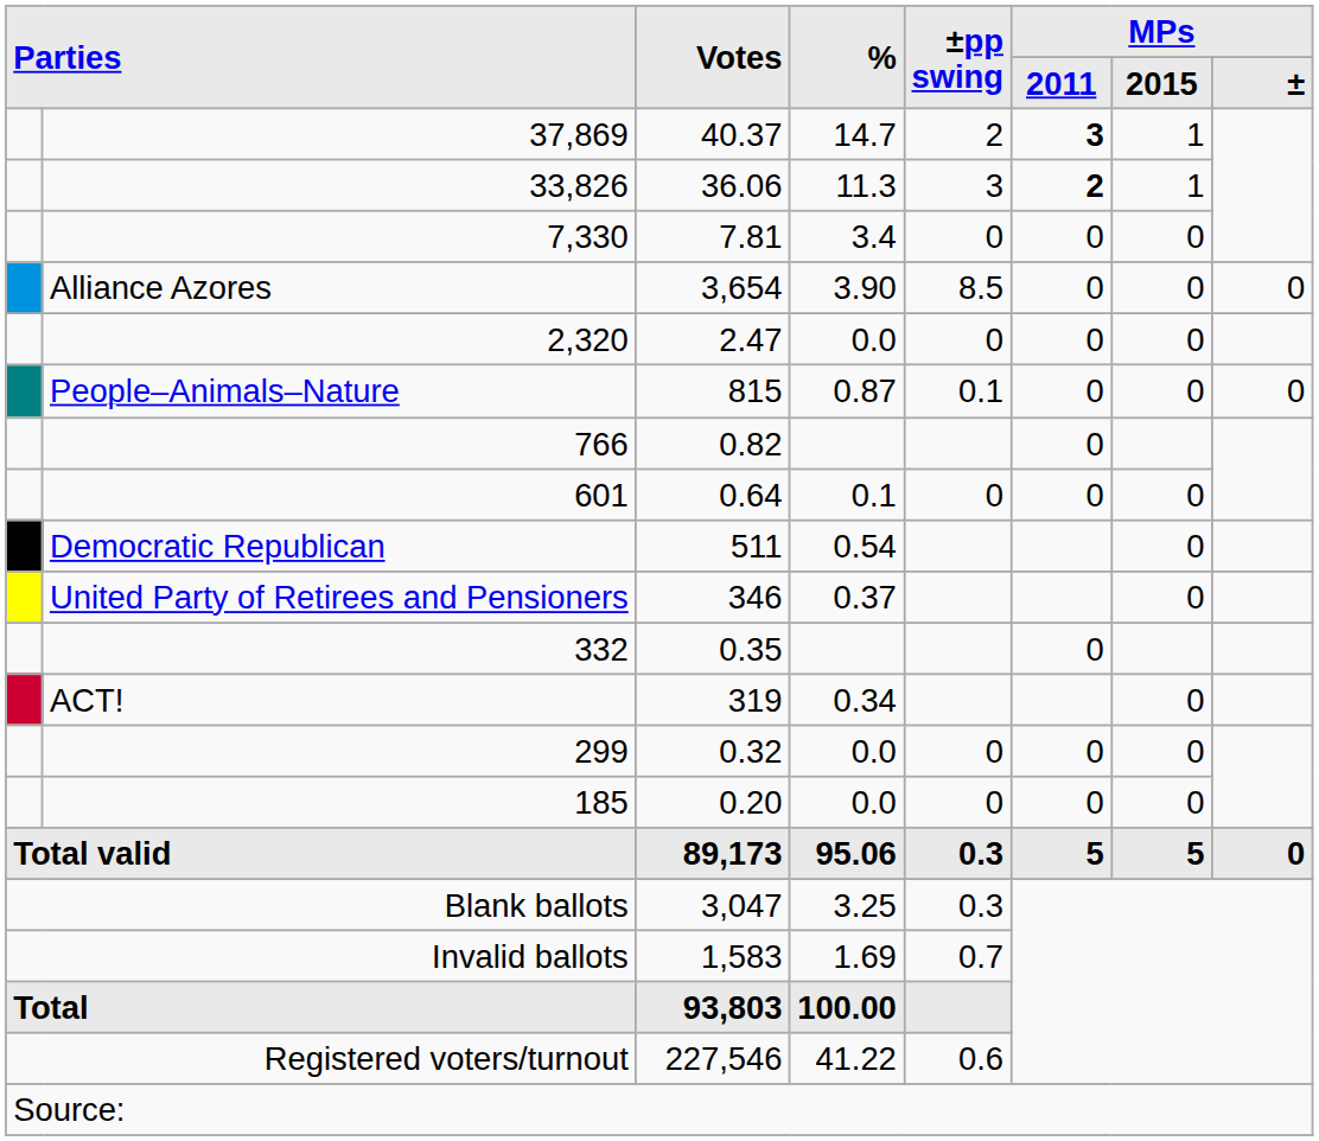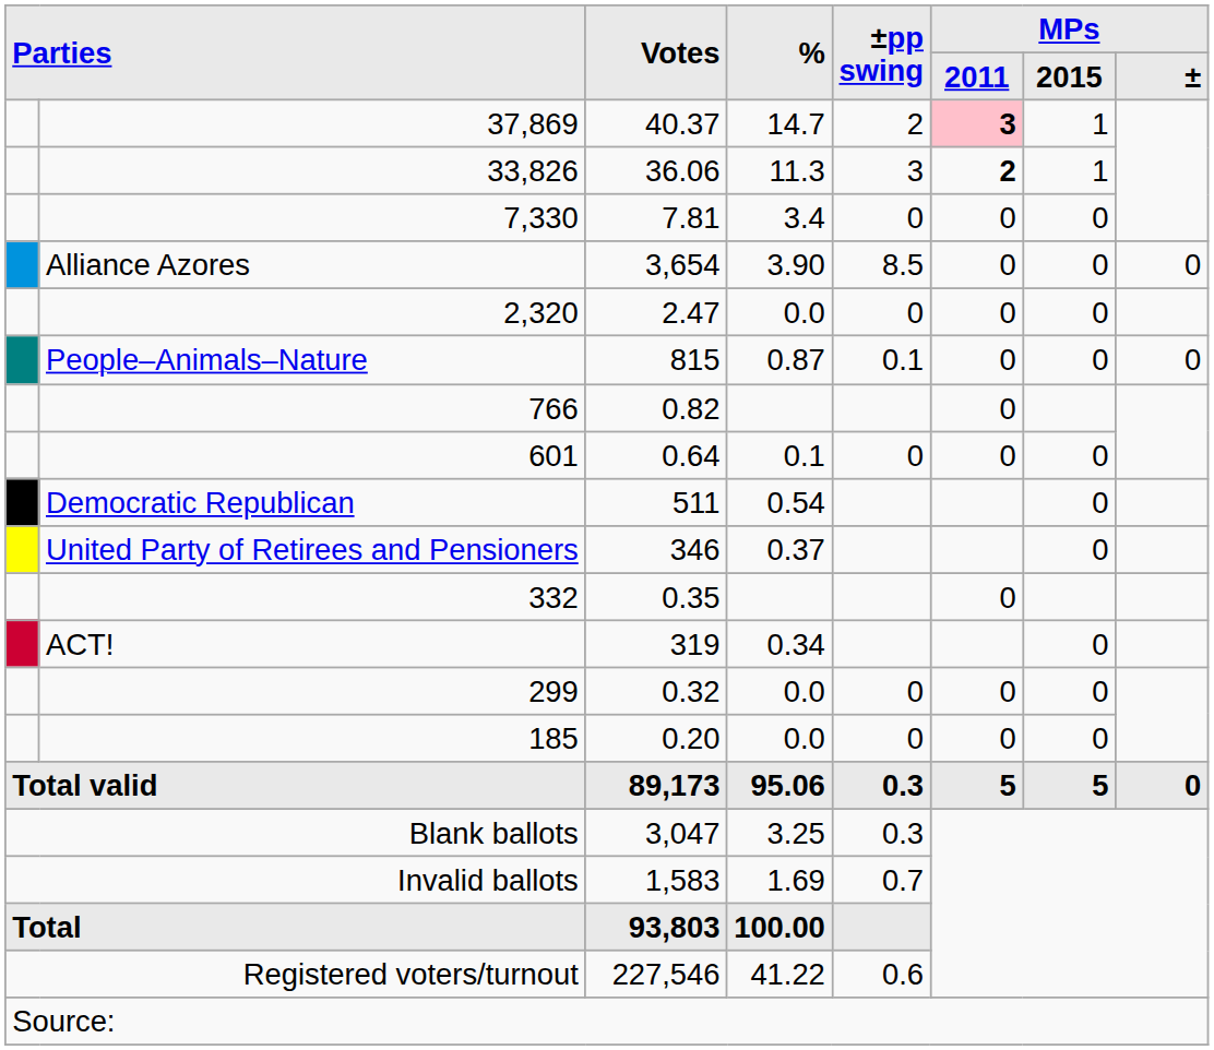37,869 | MPs / 2011: no background -> pink background
